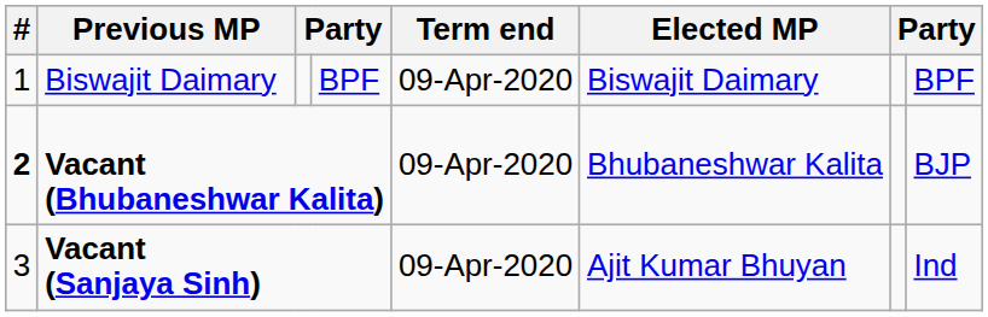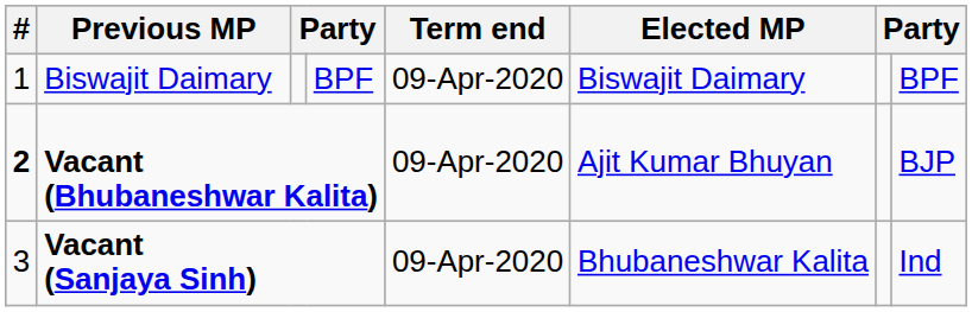Vacant (Bhubaneshwar Kalita) | Elected MP: Bhubaneshwar Kalita -> Ajit Kumar Bhuyan
Vacant (Sanjaya Sinh) | Elected MP: Ajit Kumar Bhuyan -> Bhubaneshwar Kalita
